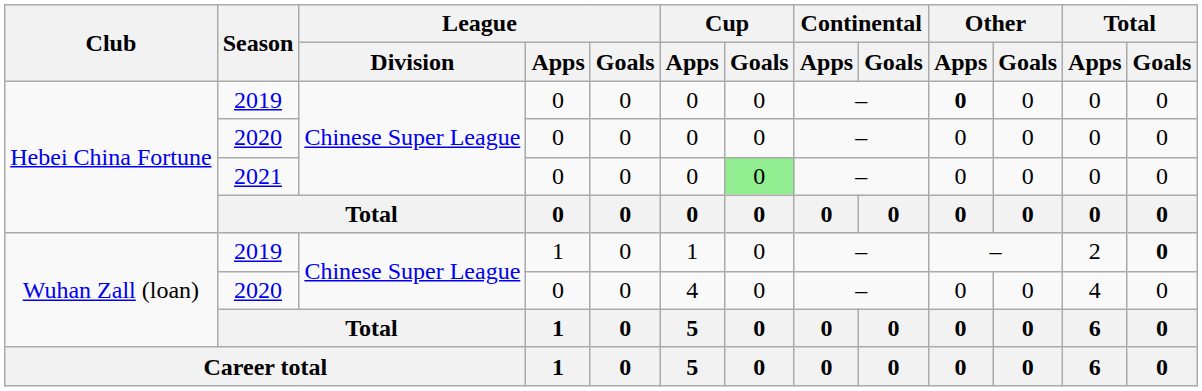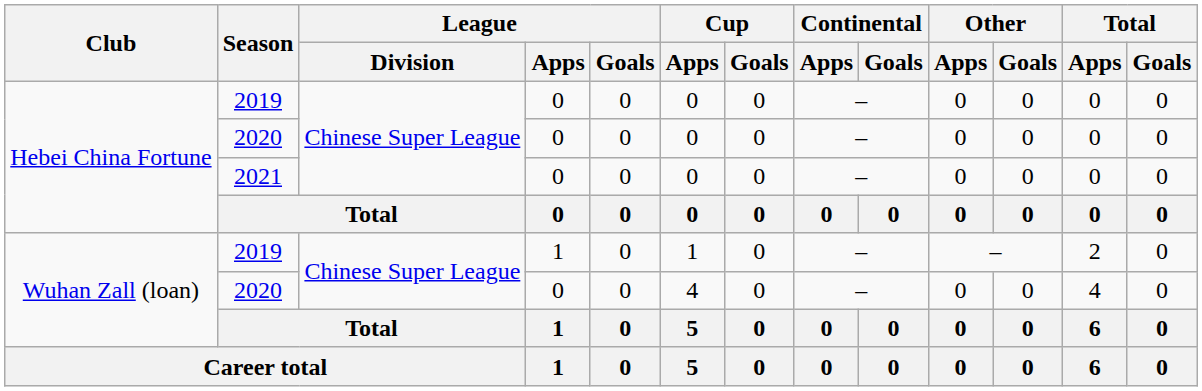Hebei China Fortune / 2019 | Other / Apps: bold -> normal
2021 | Cup / Goals: lightgreen background -> no background
Wuhan Zall (loan) / 2019 | Total / Goals: bold -> normal
